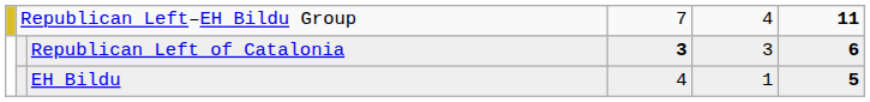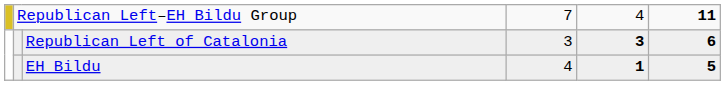Republican Left of Catalonia | column 4: bold -> normal
Republican Left of Catalonia | column 5: normal -> bold
EH Bildu | column 5: normal -> bold
